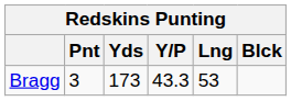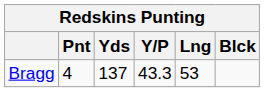Bragg | Pnt: 3 -> 4
Bragg | Yds: 173 -> 137
